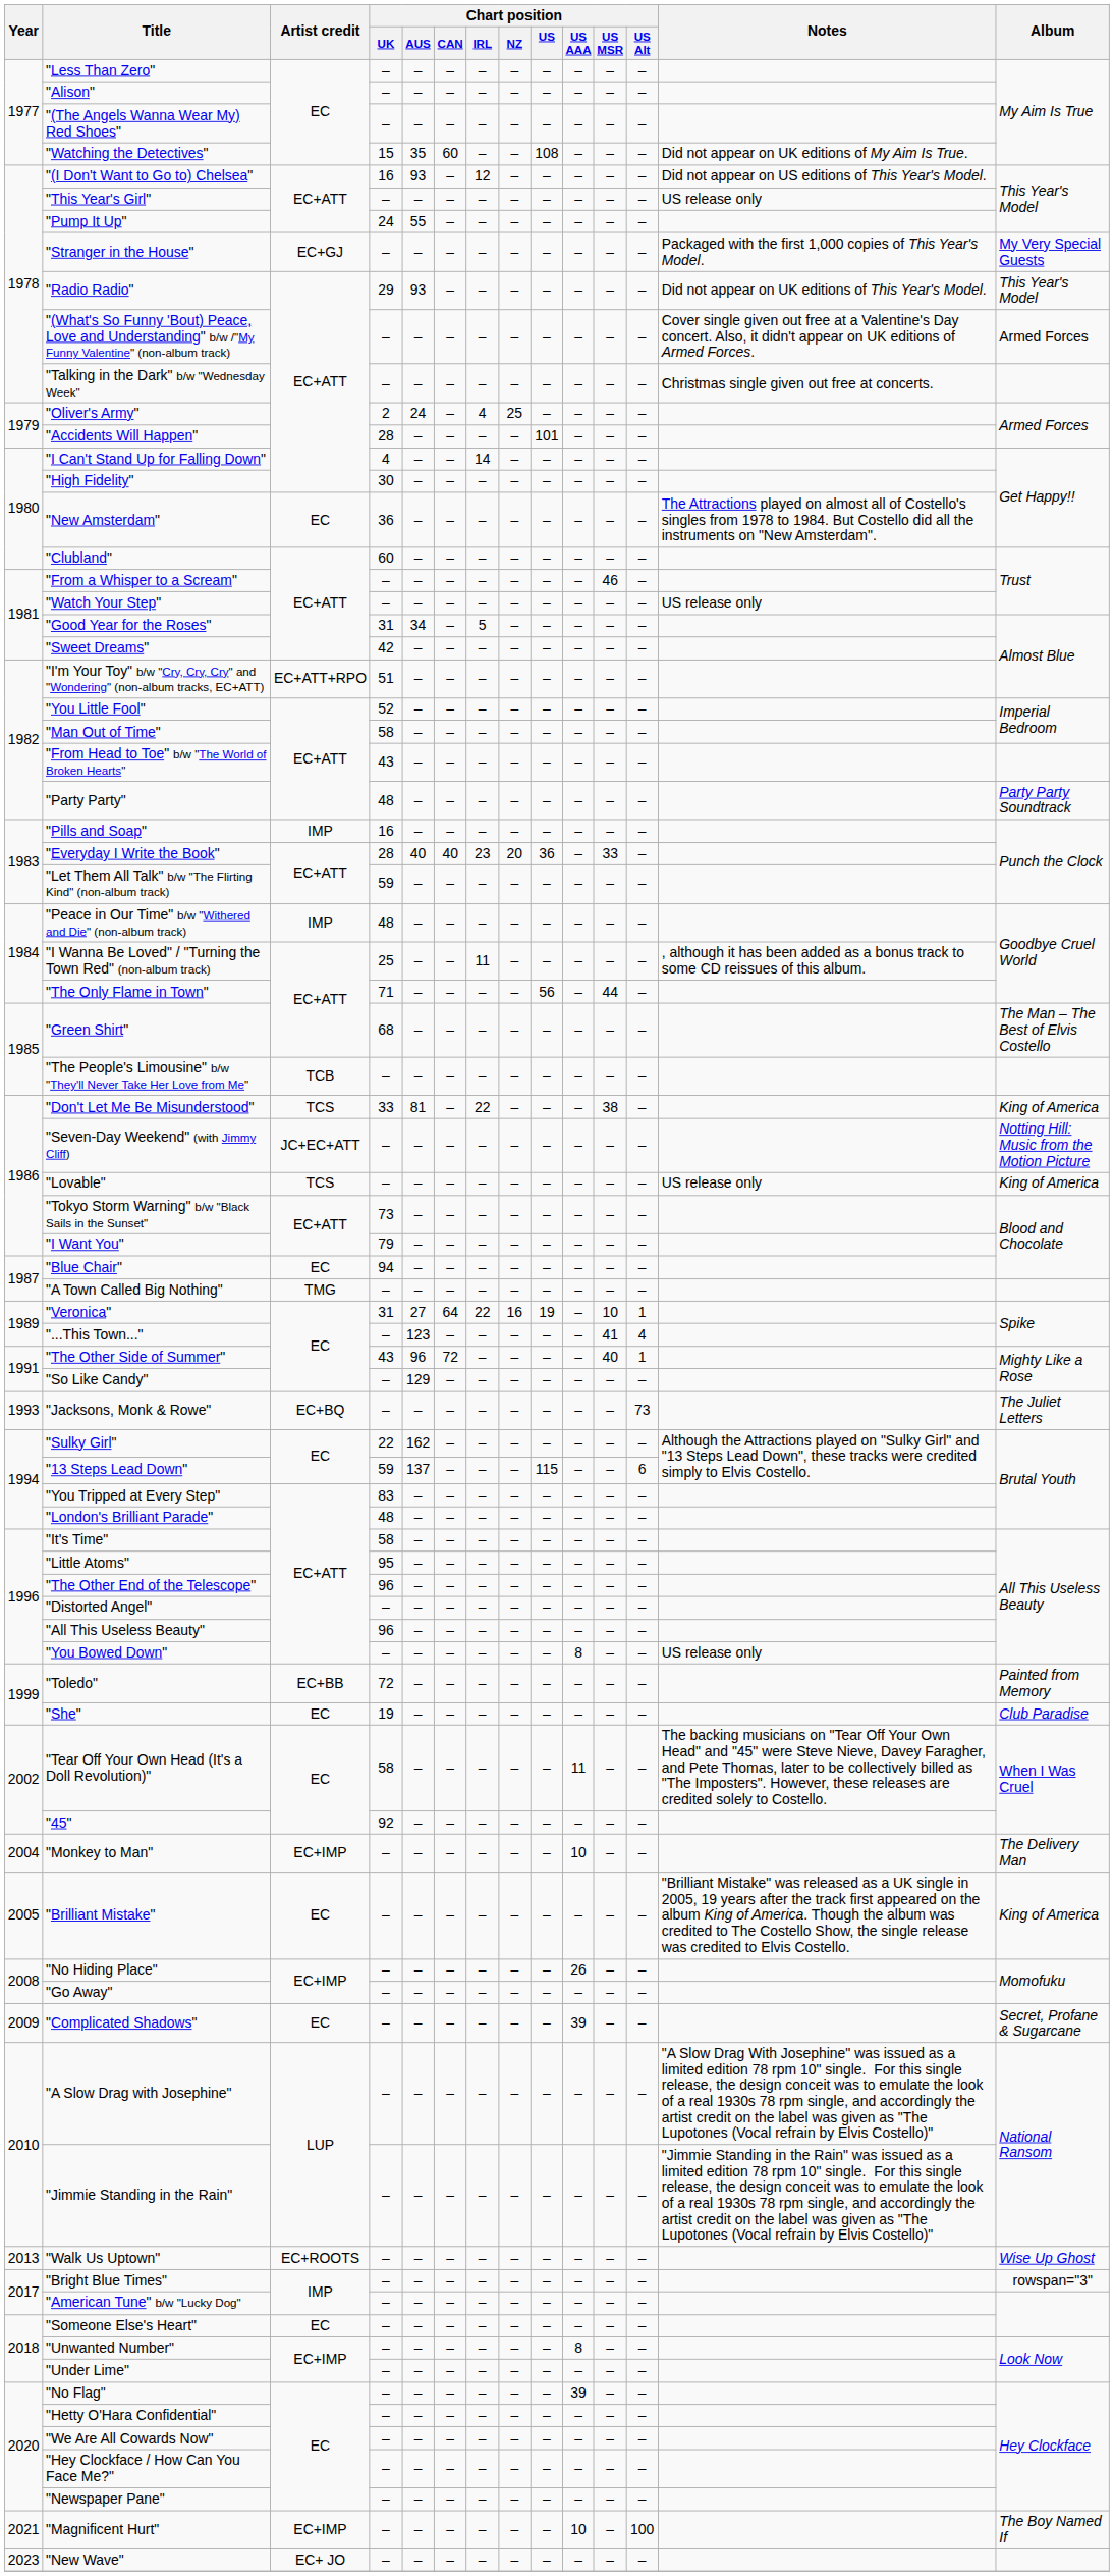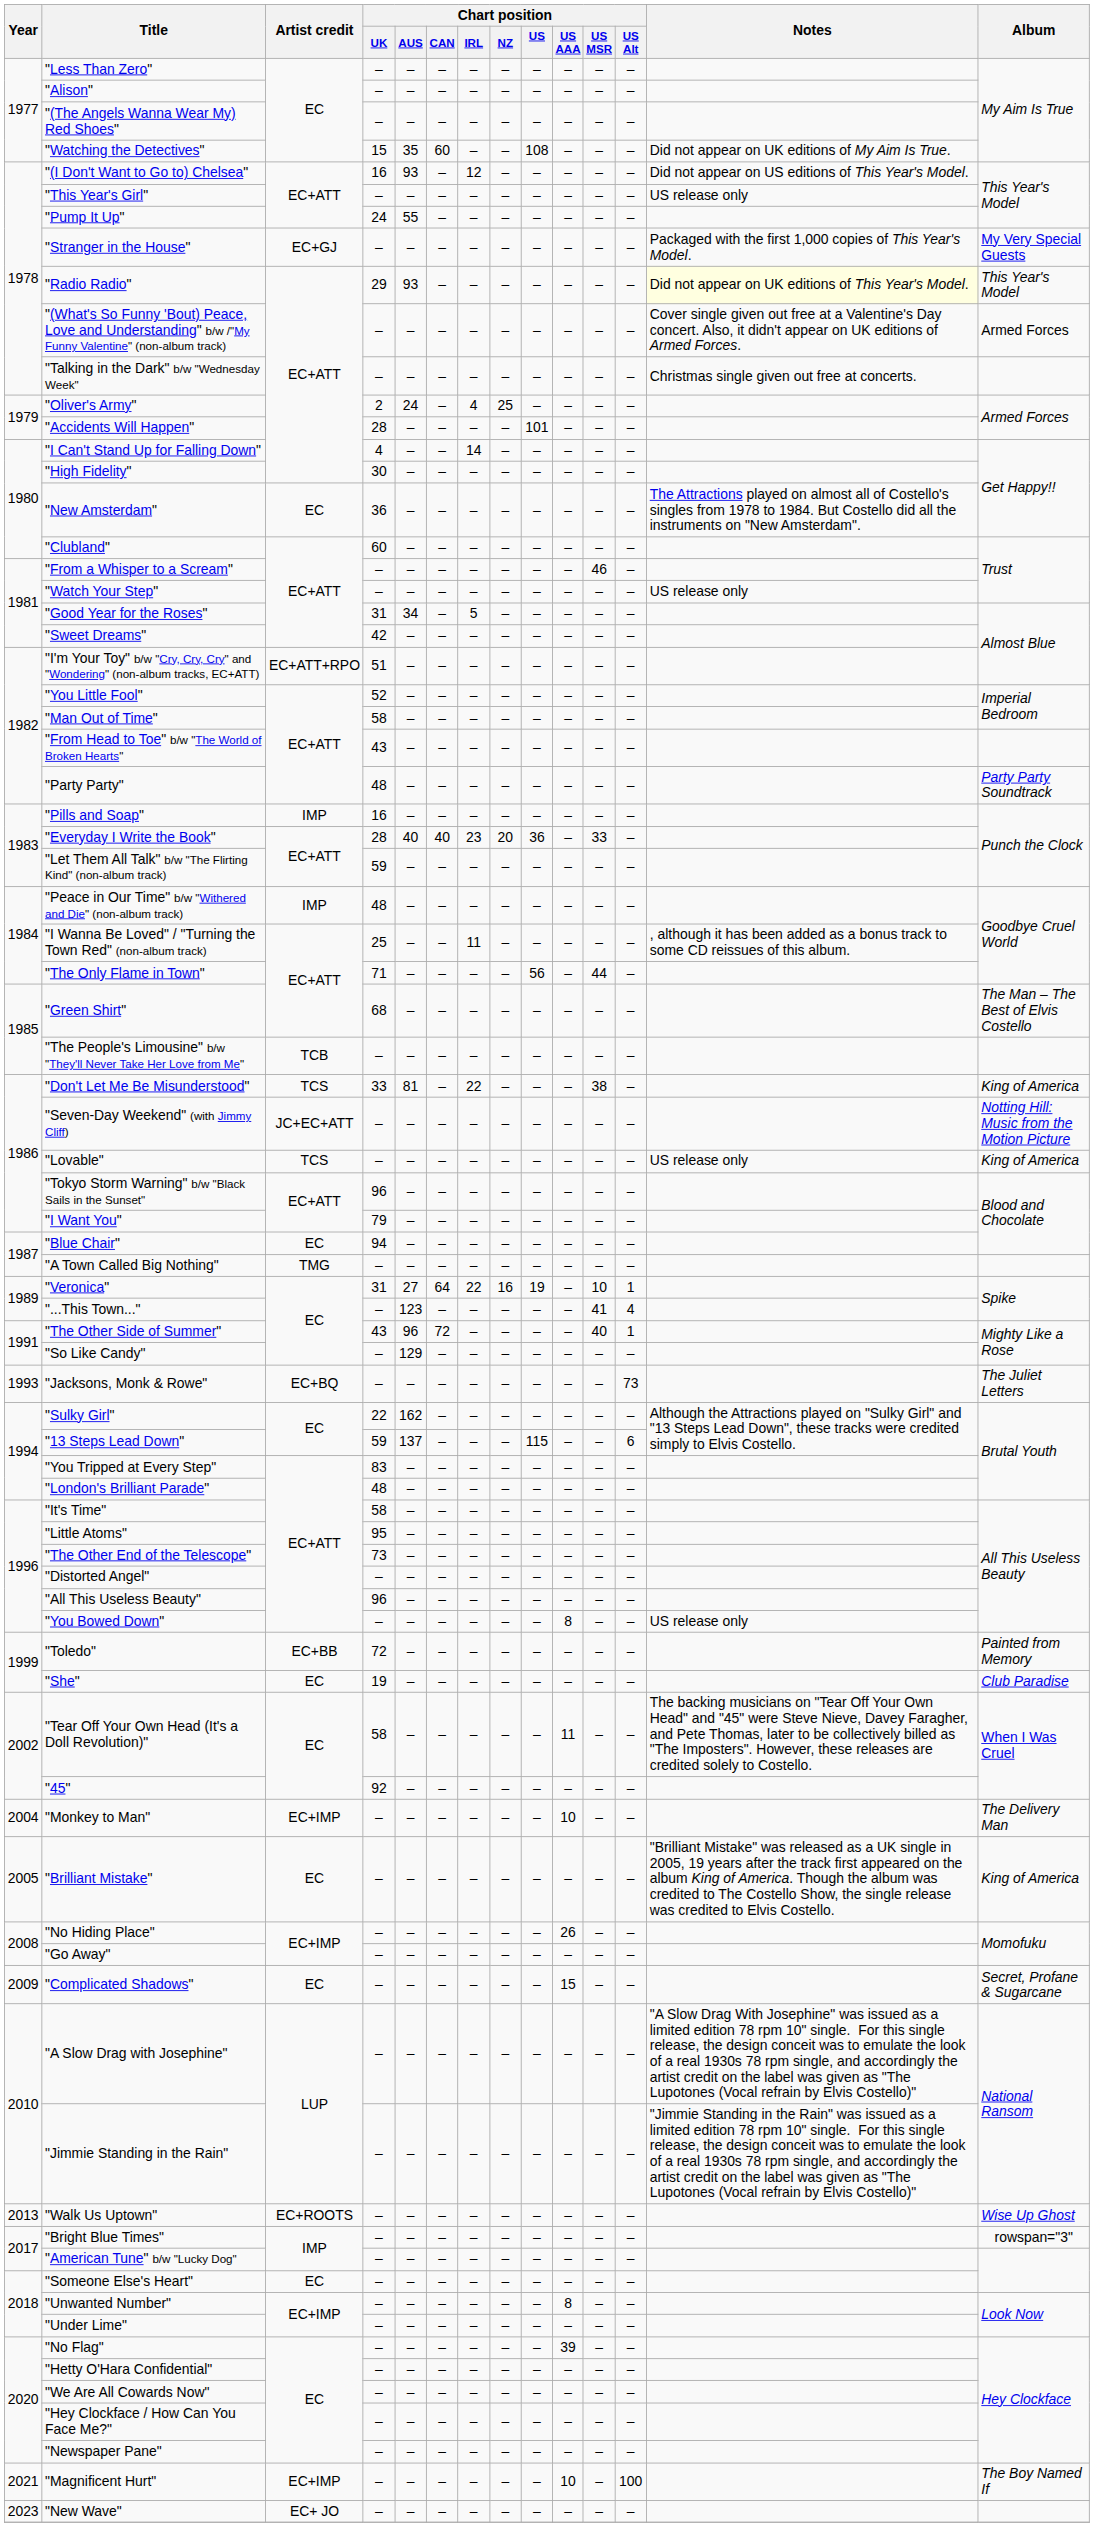"Radio Radio" | Notes: no background -> lightyellow background
"Tokyo Storm Warning" b/w "Black Sails in the Sunset" | Chart position / UK: 73 -> 96
"The Other End of the Telescope" | Chart position / UK: 96 -> 73
"Complicated Shadows" | Chart position / US AAA: 39 -> 15
